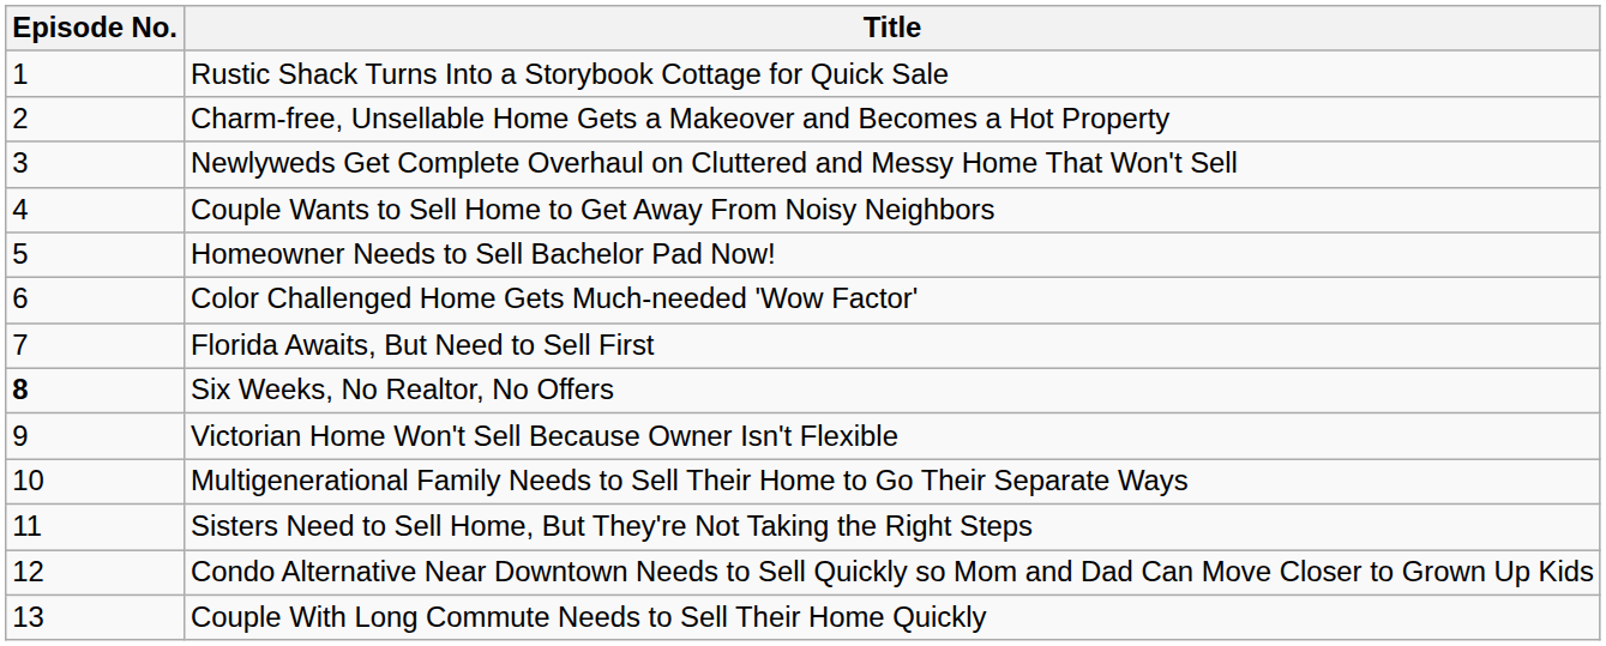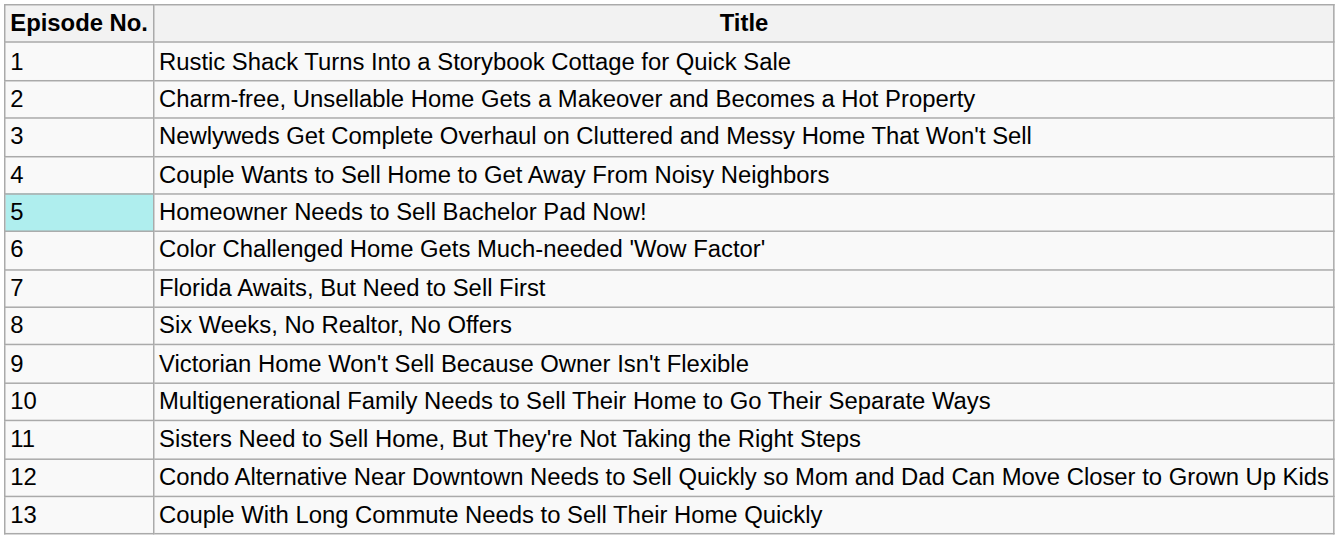Homeowner Needs to Sell Bachelor Pad Now! | Episode No.: no background -> paleturquoise background
Six Weeks, No Realtor, No Offers | Episode No.: bold -> normal
